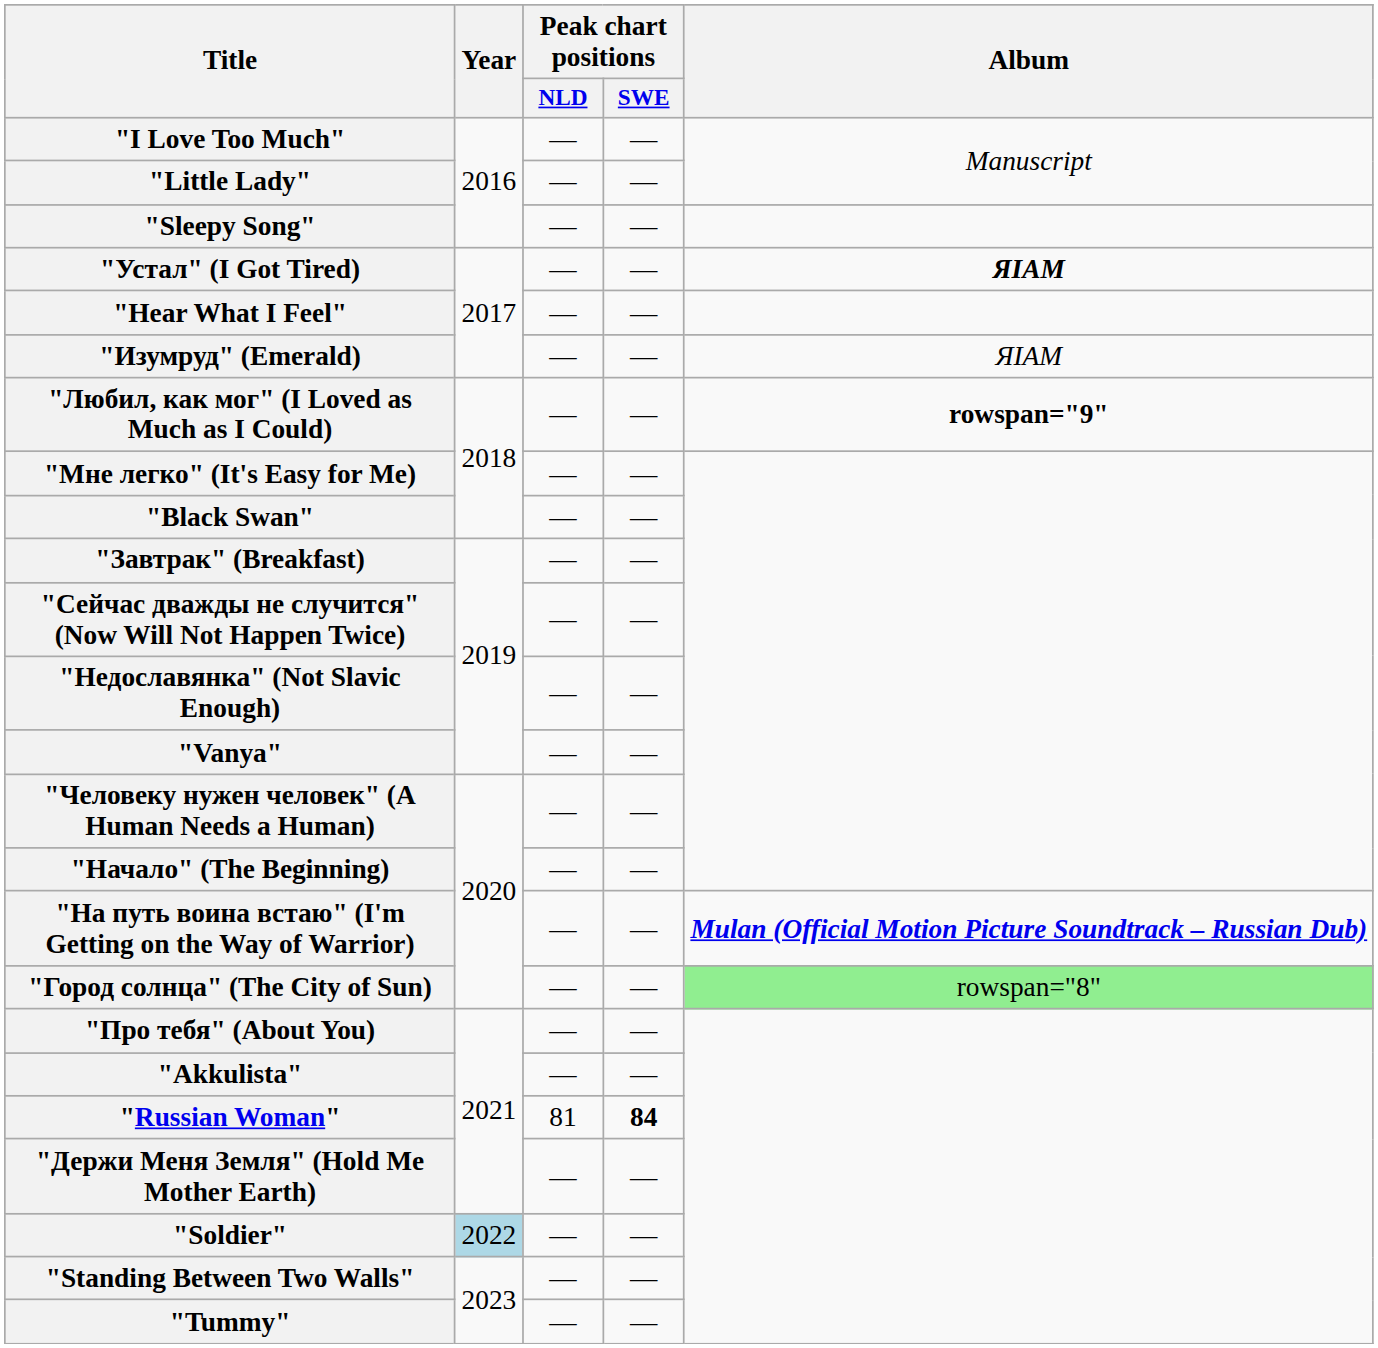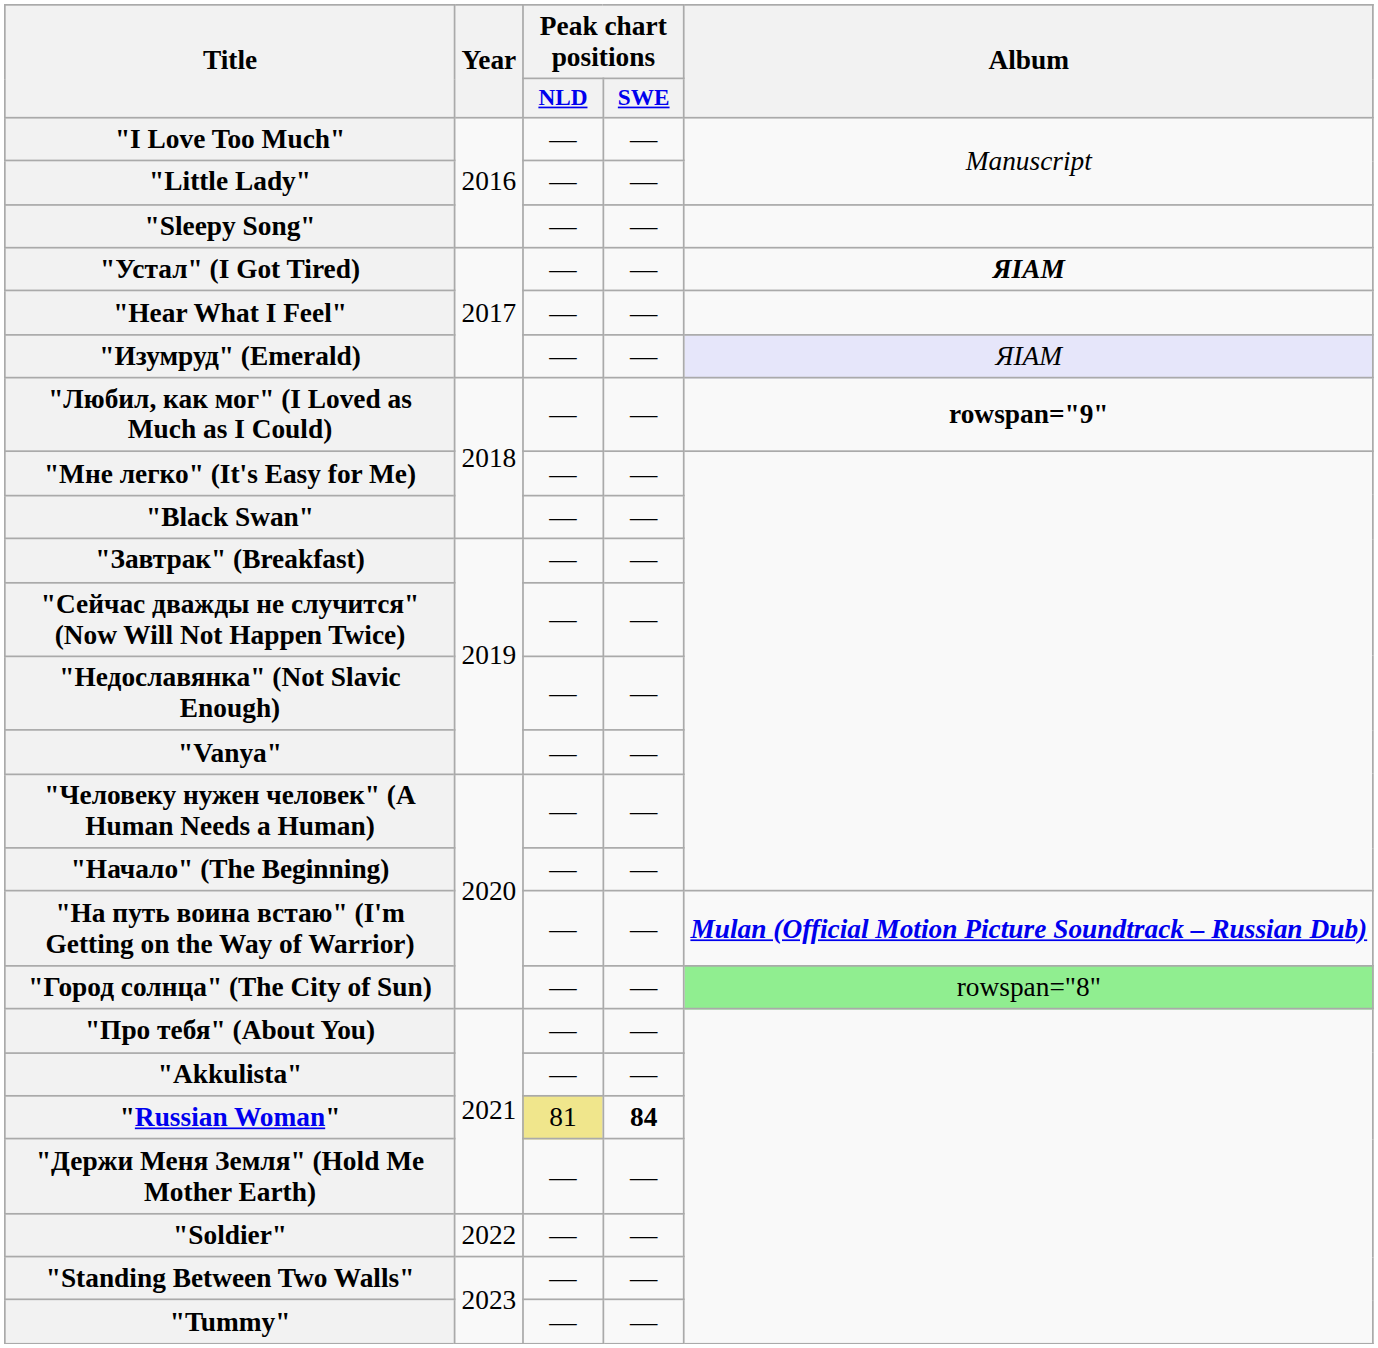"Изумруд" (Emerald) | Album: no background -> lavender background
"Russian Woman" | Peak chart positions / NLD: no background -> khaki background
"Soldier" | Year: lightblue background -> no background
